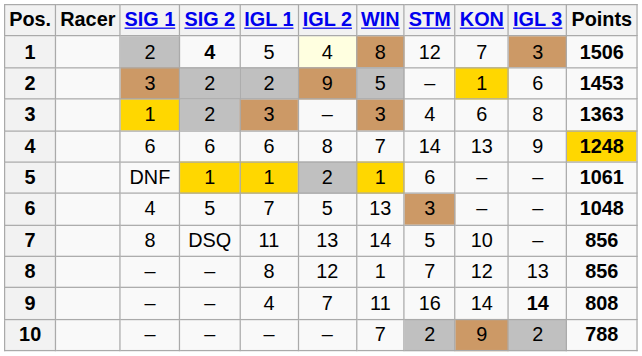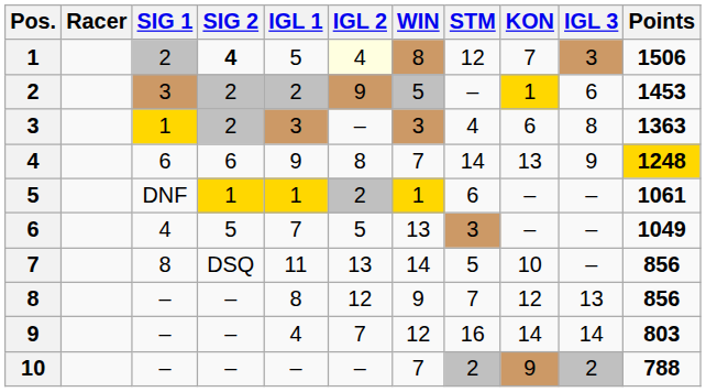row 5 | IGL 1: 6 -> 9
row 7 | Points: 1048 -> 1049
row 9 | WIN: 1 -> 9
row 10 | WIN: 11 -> 12
row 10 | IGL 3: bold -> normal
row 10 | Points: 808 -> 803
